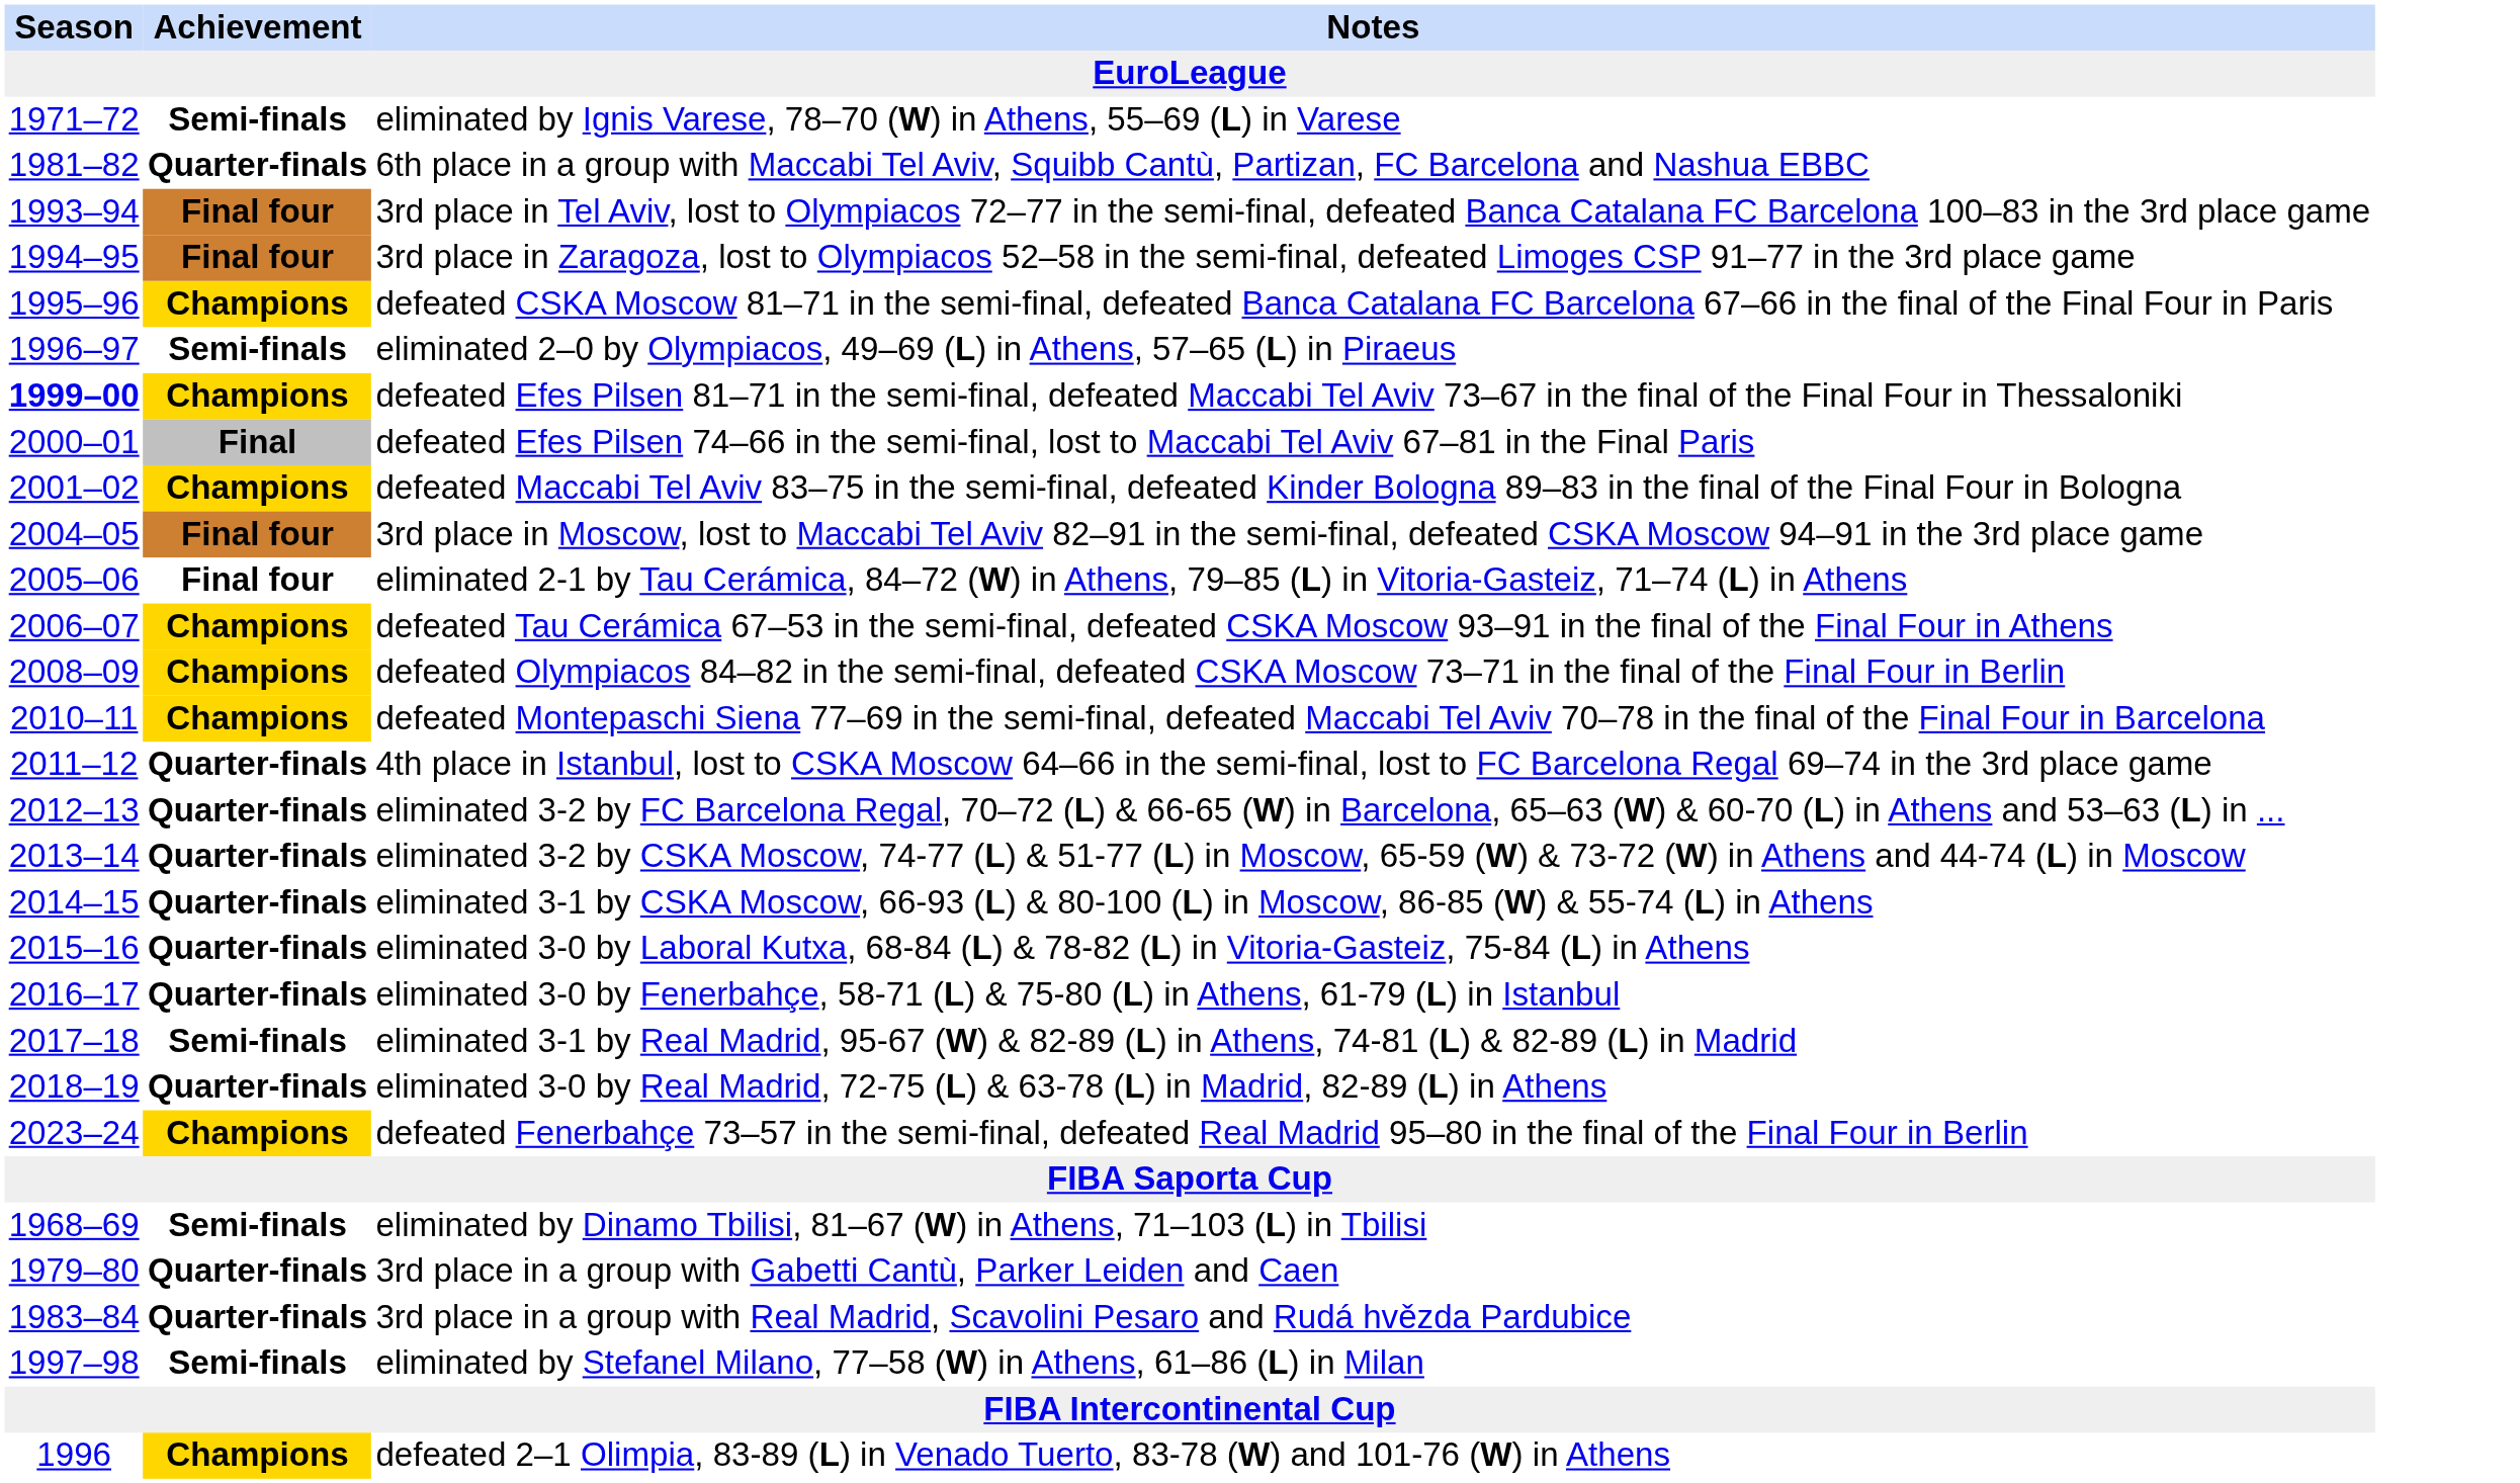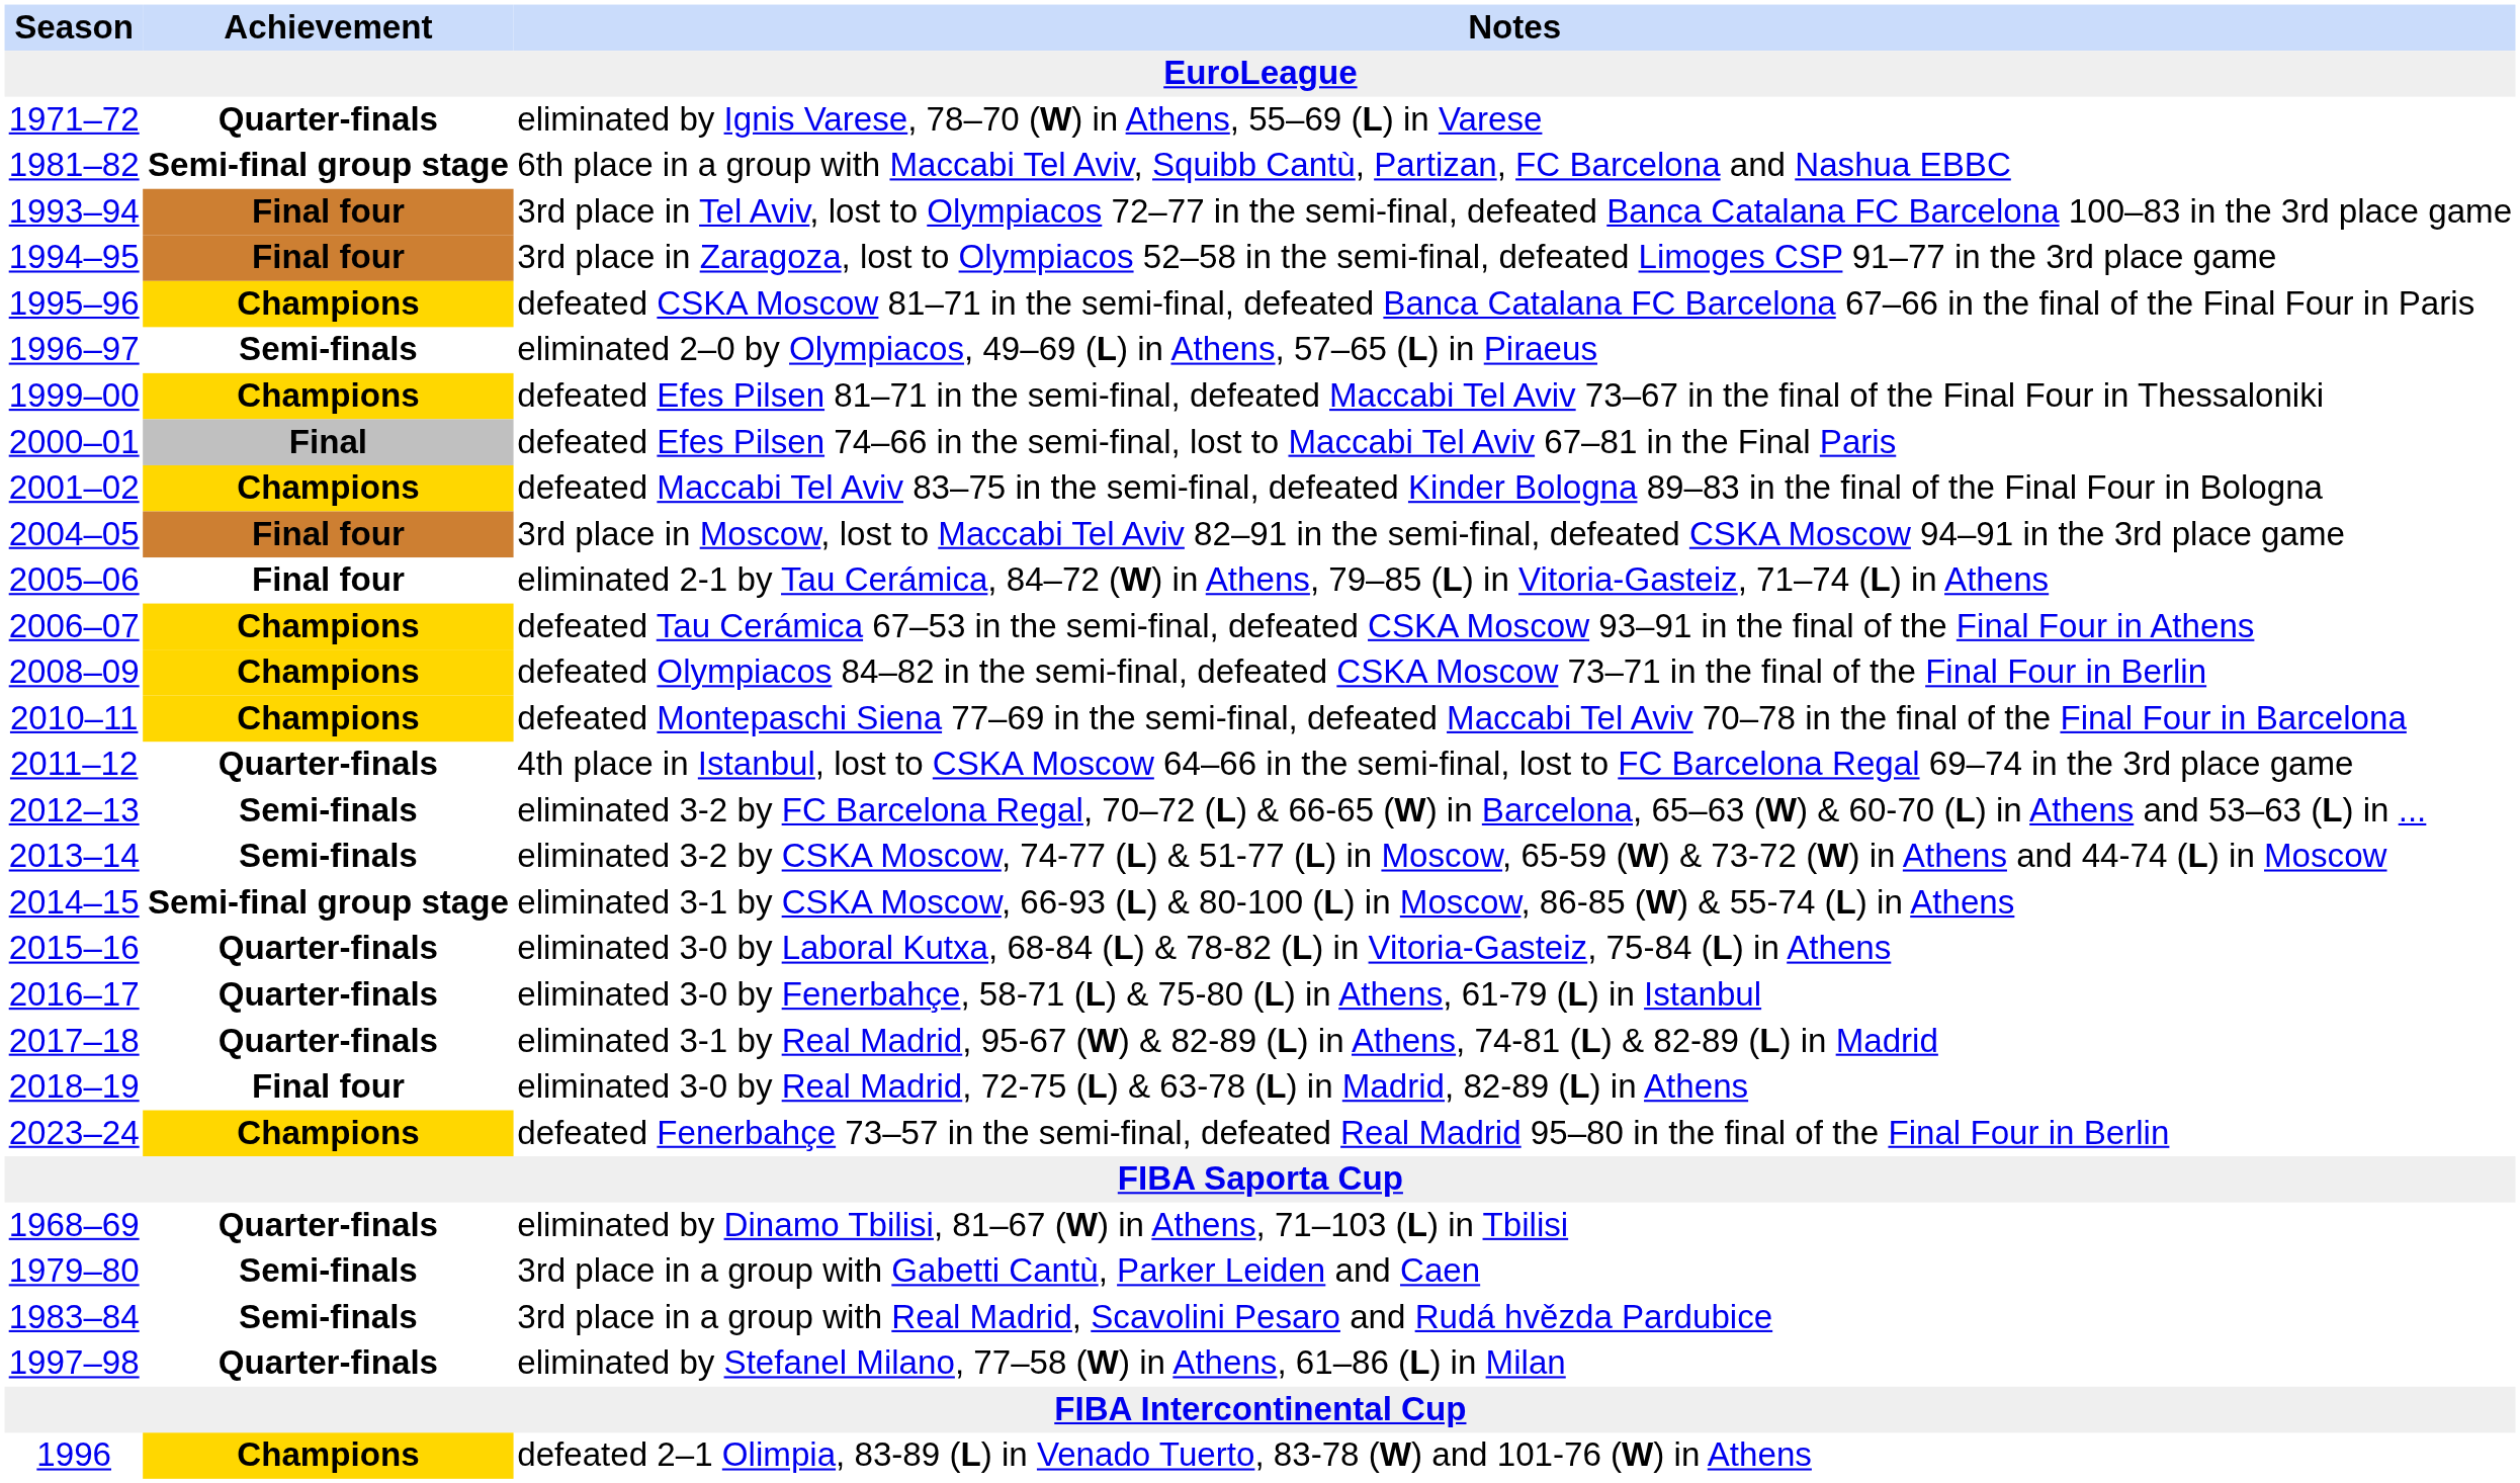row 3 | Achievement: Semi-finals -> Quarter-finals
row 4 | Achievement: Quarter-finals -> Semi-final group stage
row 9 | Season: bold -> normal
row 18 | Achievement: Quarter-finals -> Semi-finals
row 19 | Achievement: Quarter-finals -> Semi-finals
row 20 | Achievement: Quarter-finals -> Semi-final group stage
row 23 | Achievement: Semi-finals -> Quarter-finals
row 24 | Achievement: Quarter-finals -> Final four
row 27 | Achievement: Semi-finals -> Quarter-finals
row 28 | Achievement: Quarter-finals -> Semi-finals
row 29 | Achievement: Quarter-finals -> Semi-finals
row 30 | Achievement: Semi-finals -> Quarter-finals
